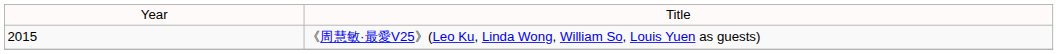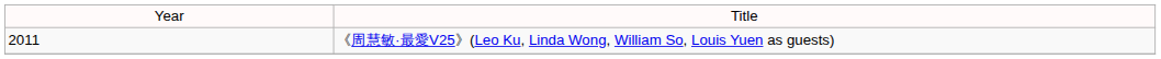row 2 | column 1: 2015 -> 2011
